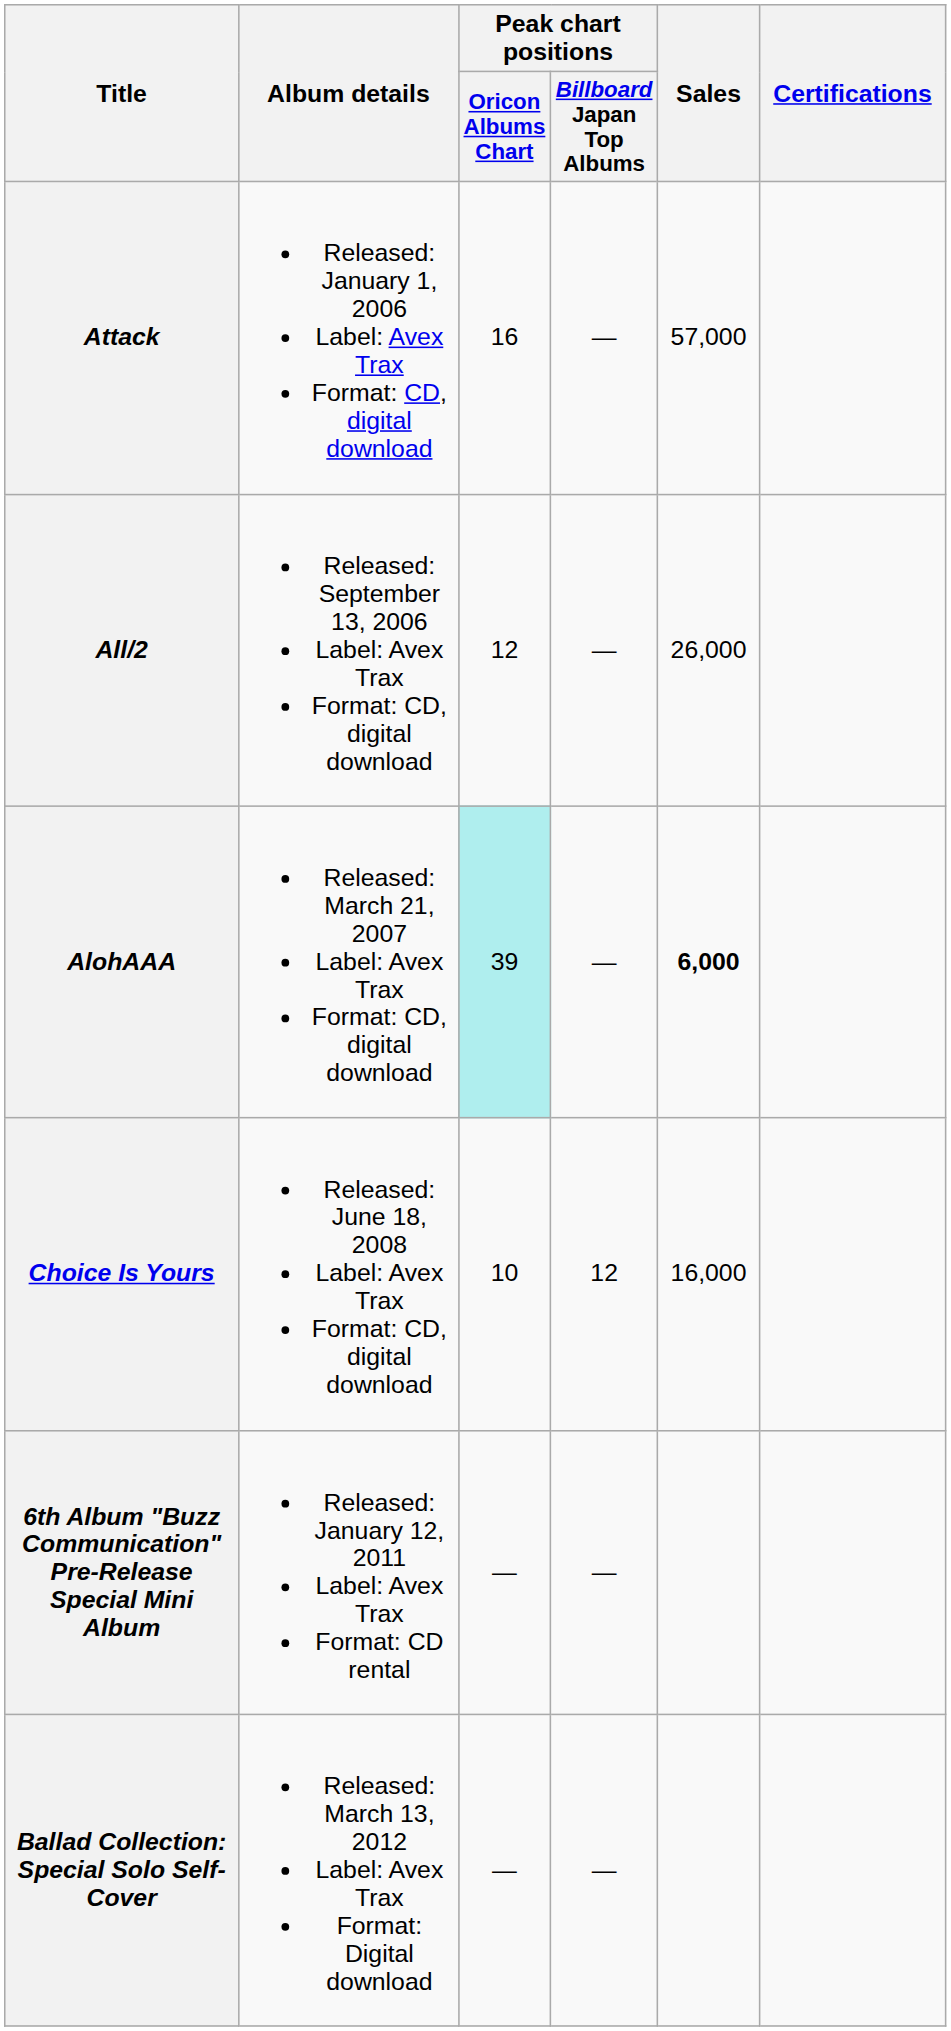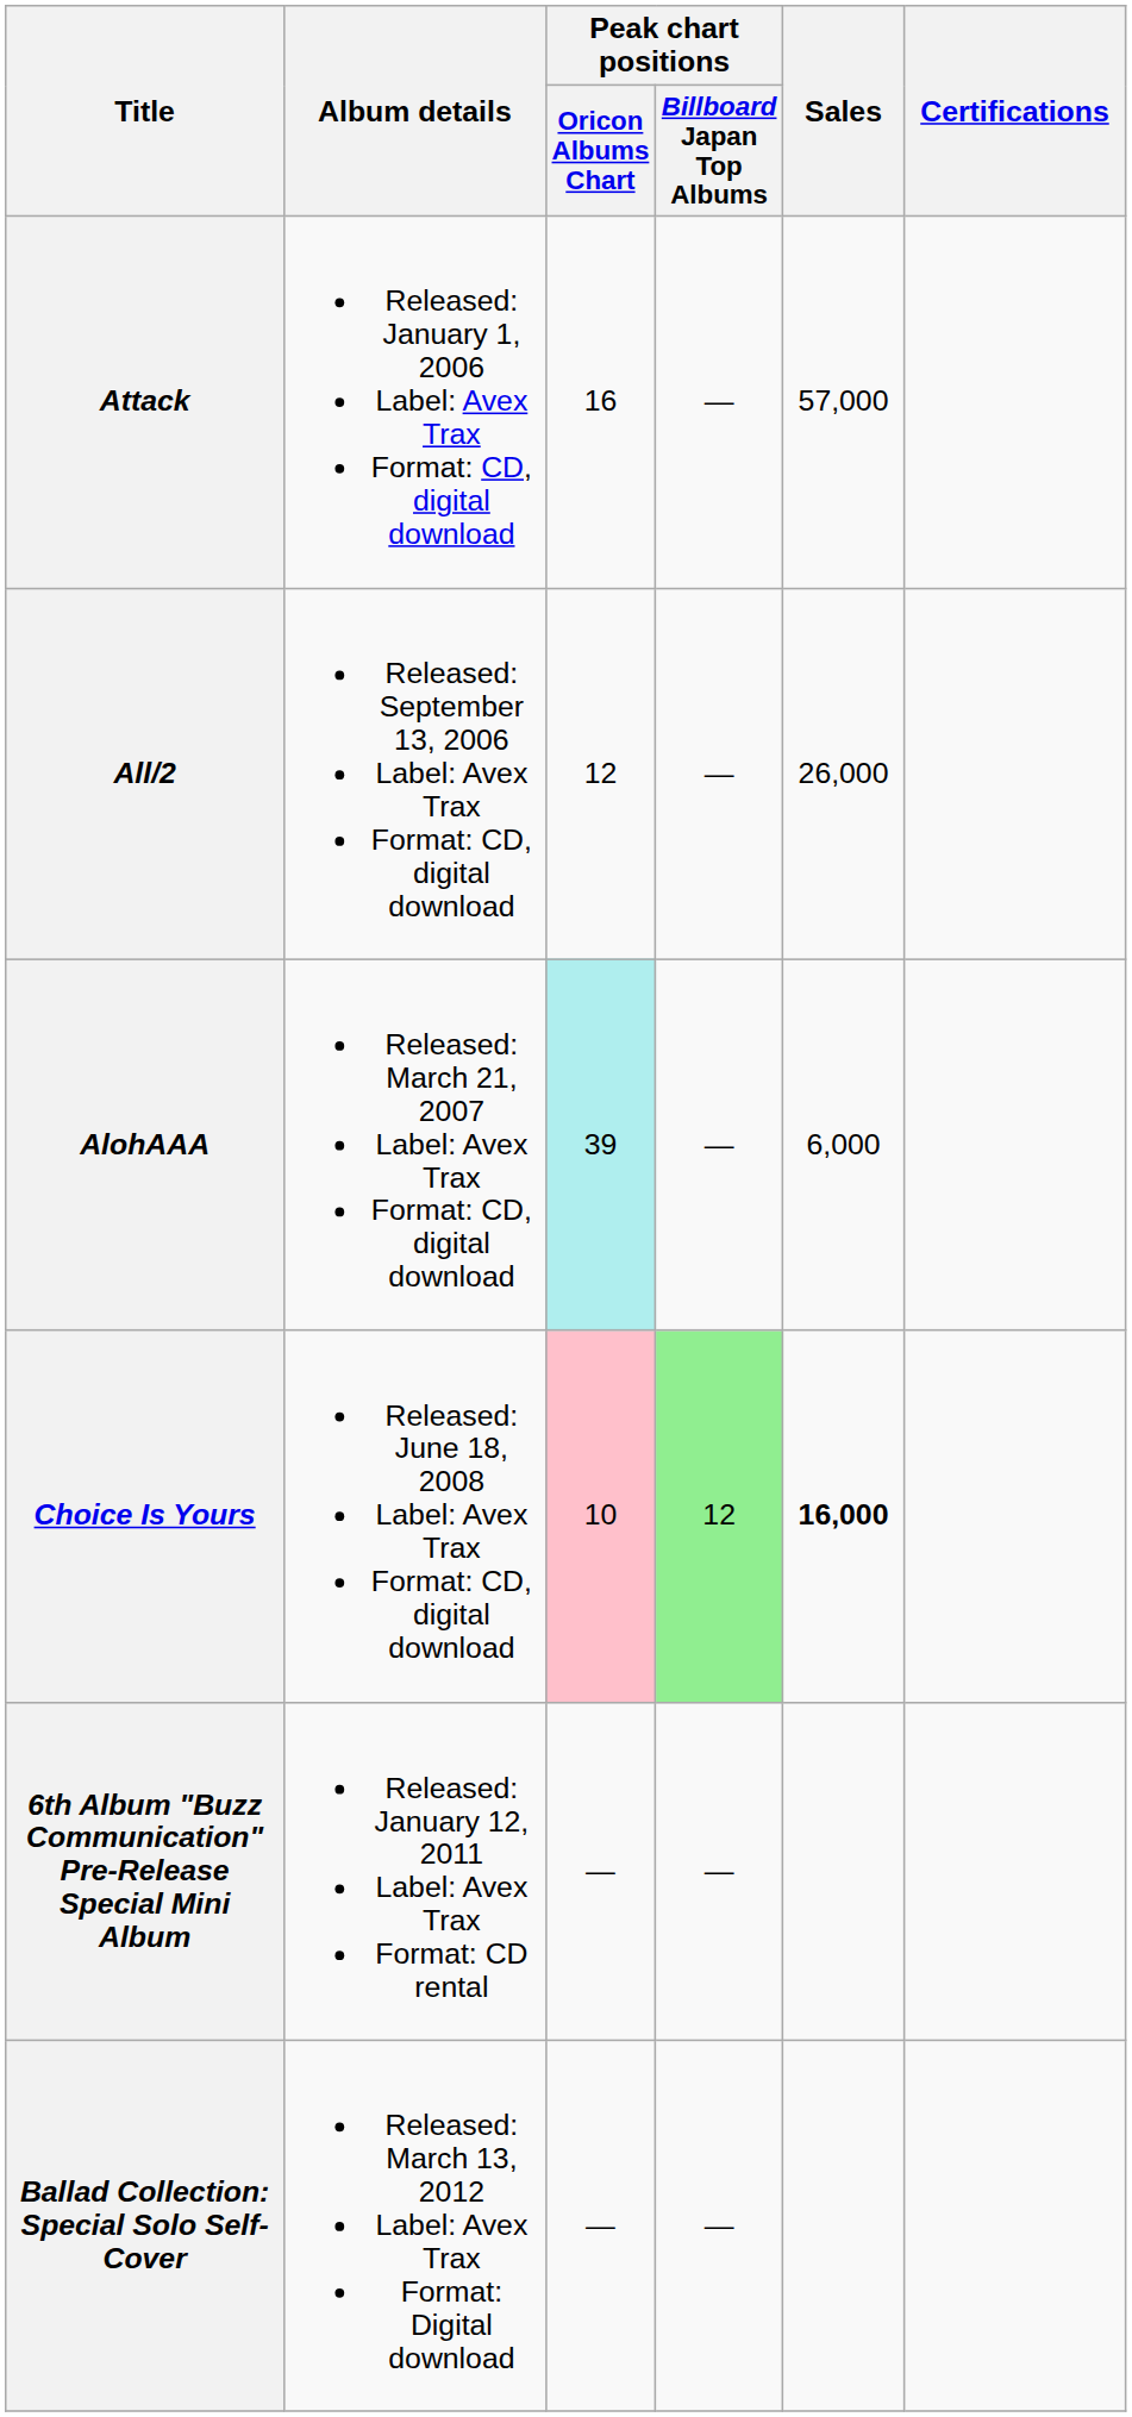AlohAAA | Sales: bold -> normal
Choice Is Yours | Peak chart positions / Oricon Albums Chart: no background -> pink background
Choice Is Yours | Peak chart positions / Billboard Japan Top Albums: no background -> lightgreen background
Choice Is Yours | Sales: normal -> bold
